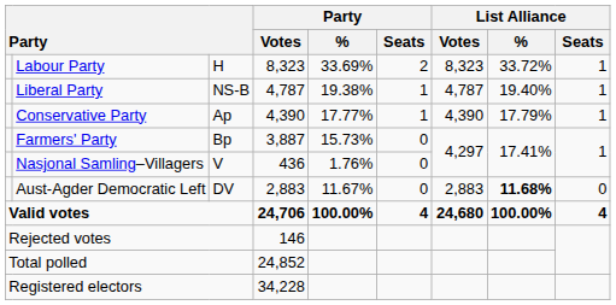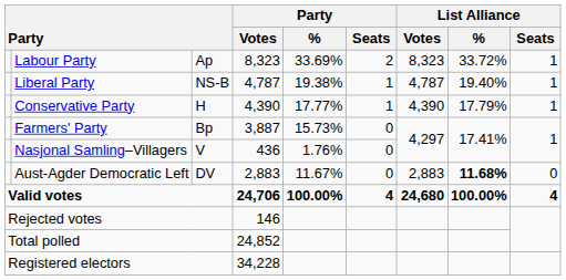Labour Party | column 3: H -> Ap
Conservative Party | column 3: Ap -> H
